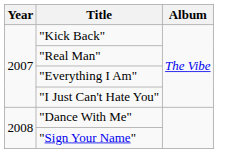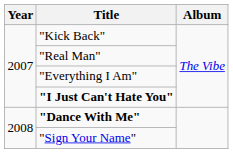"I Just Can't Hate You" | Title: normal -> bold
"Dance With Me" | Title: normal -> bold
